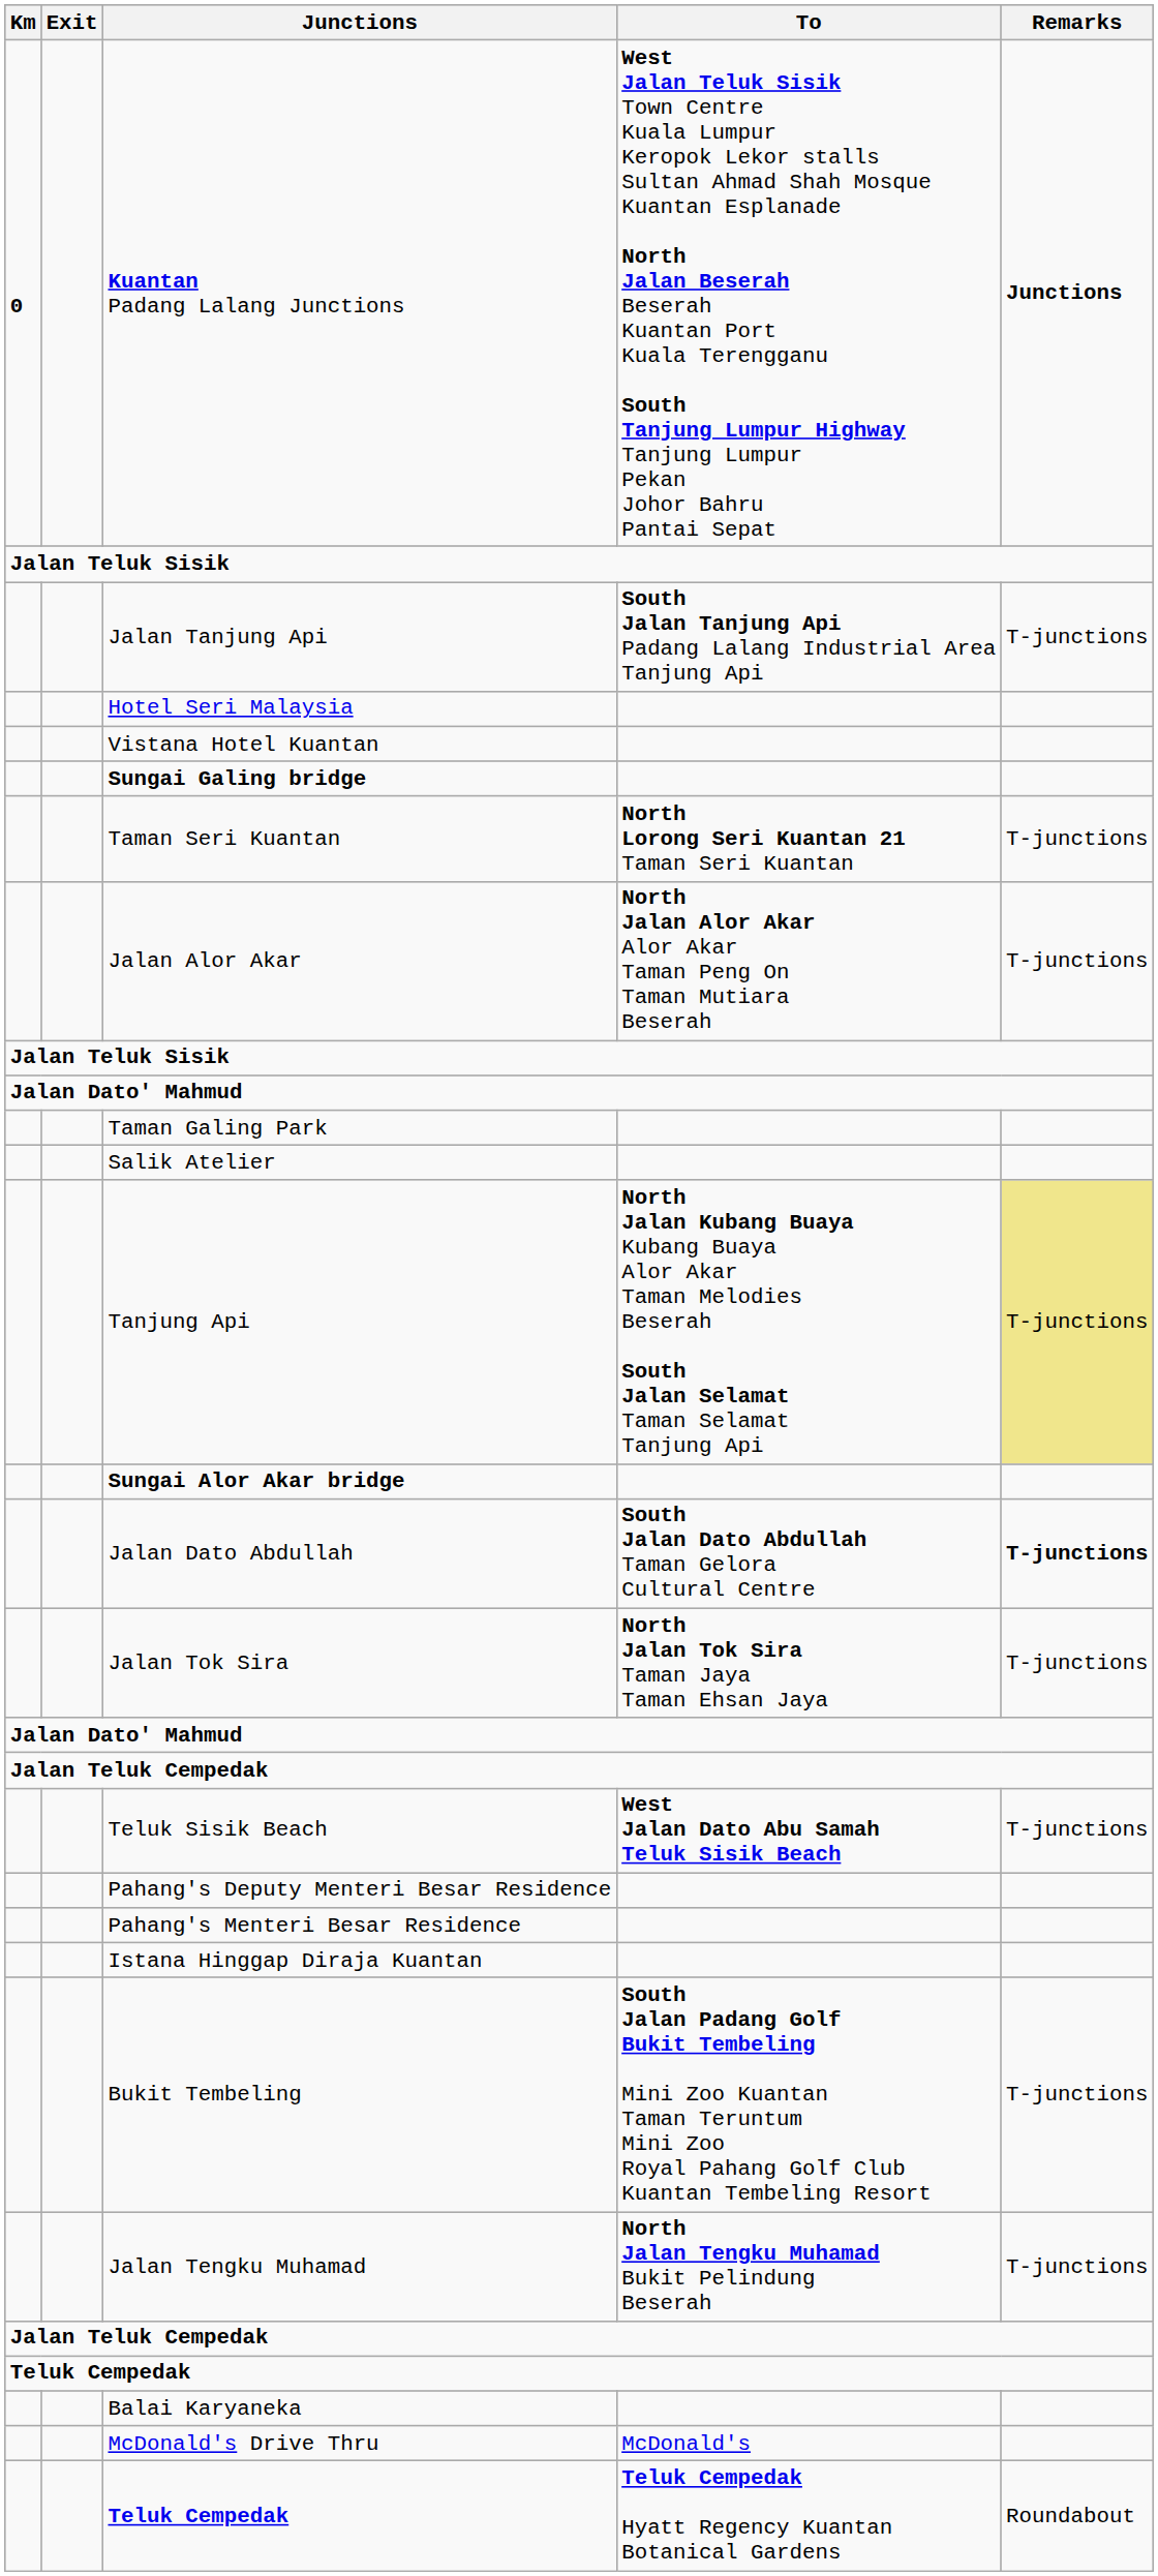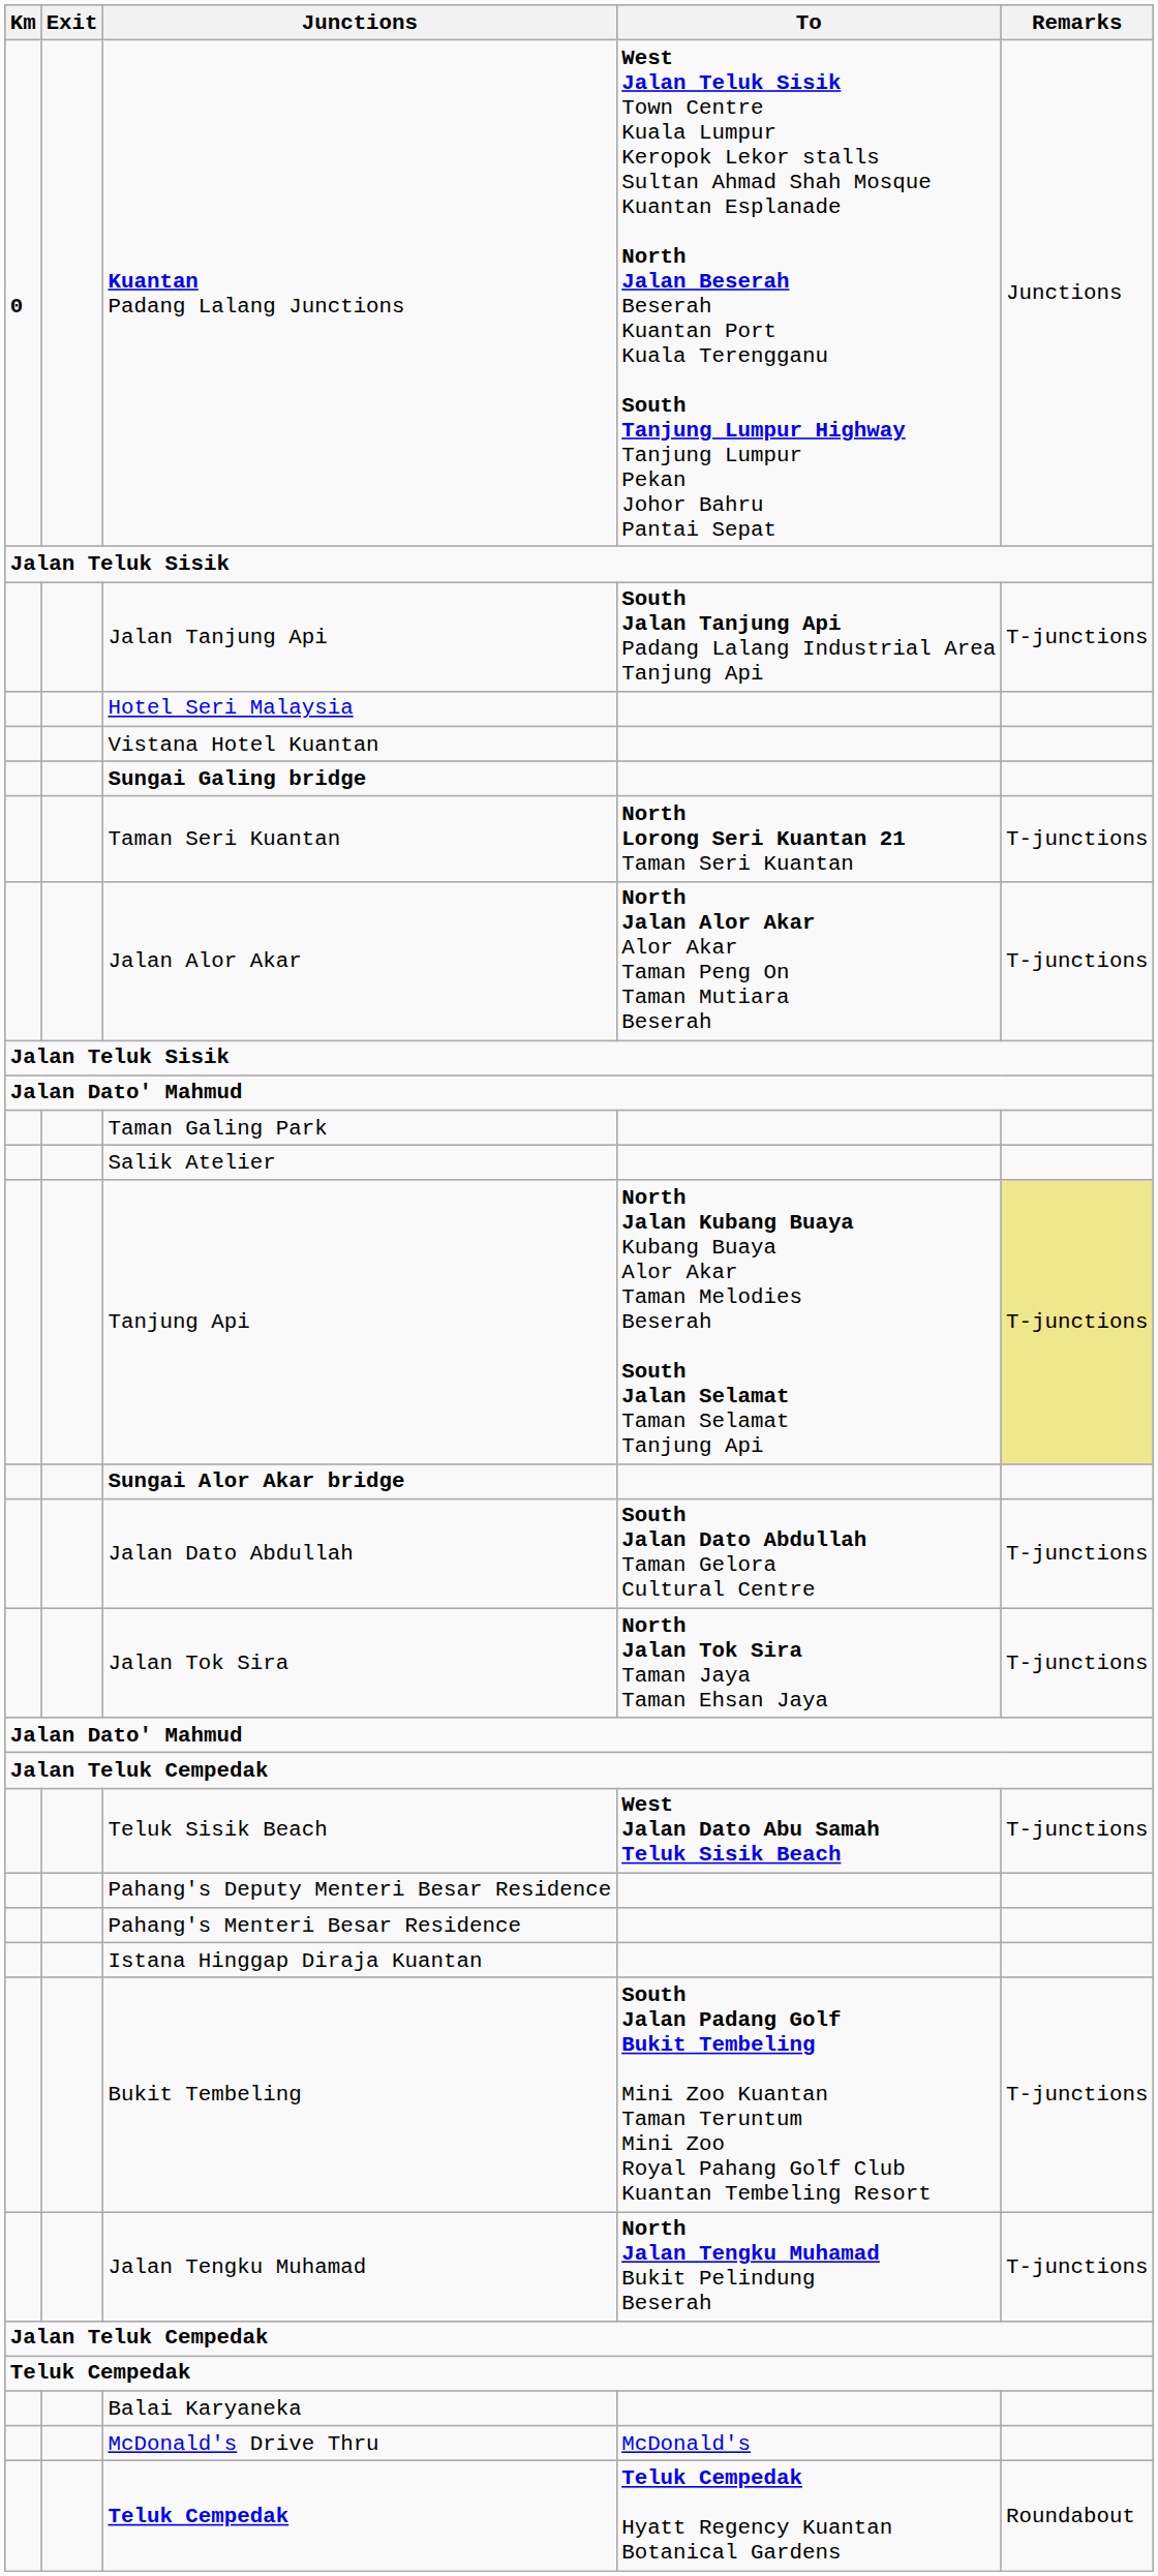Kuantan Padang Lalang Junctions | Remarks: bold -> normal
Jalan Dato Abdullah | Remarks: bold -> normal
